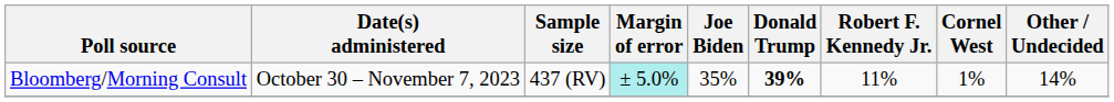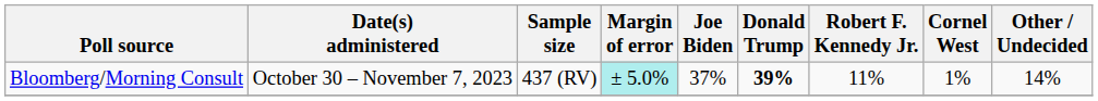Bloomberg/Morning Consult | Joe Biden: 35% -> 37%
